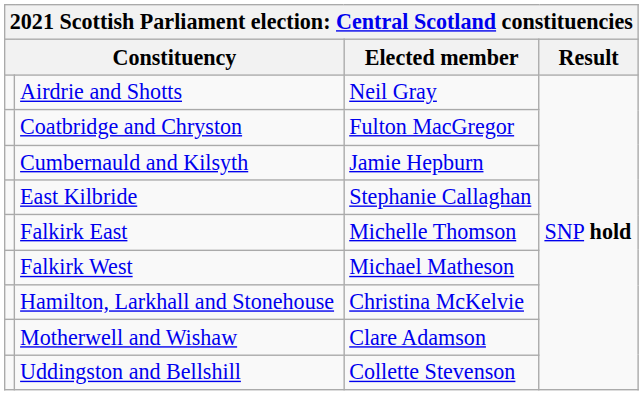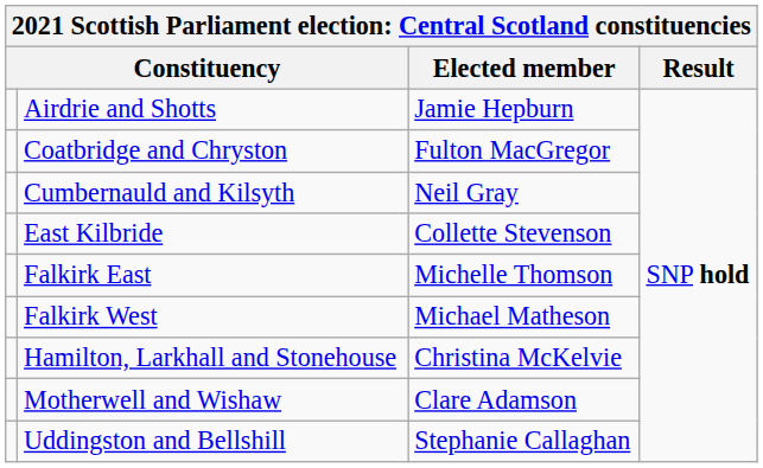Airdrie and Shotts | Elected member: Neil Gray -> Jamie Hepburn
Cumbernauld and Kilsyth | Elected member: Jamie Hepburn -> Neil Gray
East Kilbride | Elected member: Stephanie Callaghan -> Collette Stevenson
Uddingston and Bellshill | Elected member: Collette Stevenson -> Stephanie Callaghan
